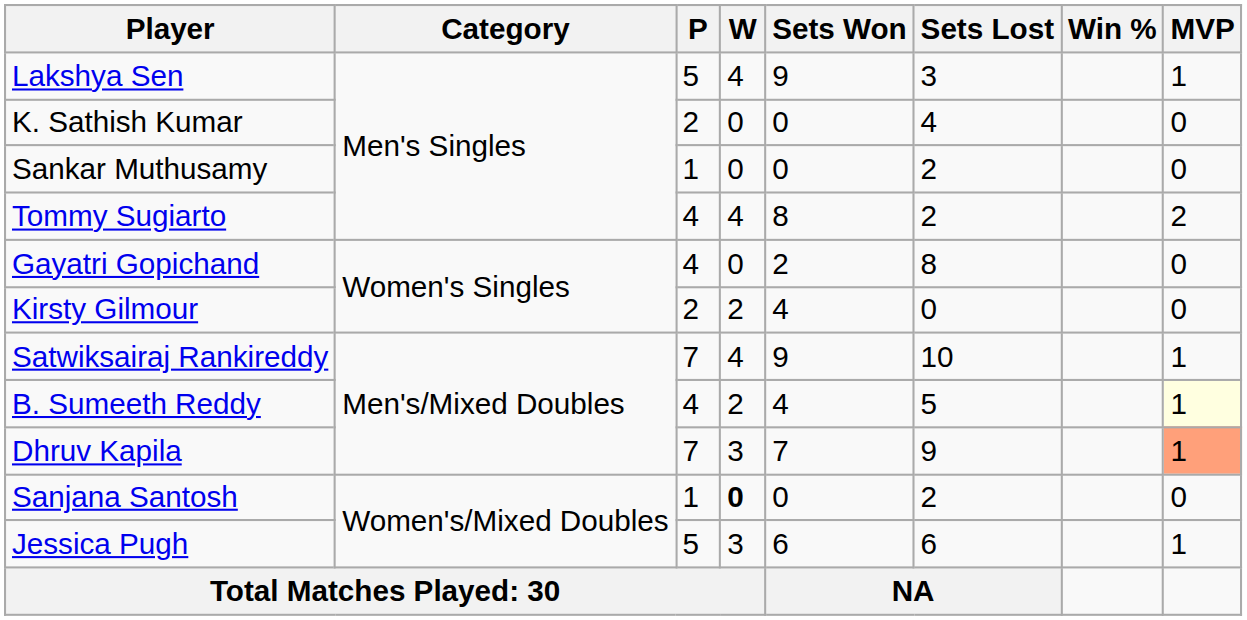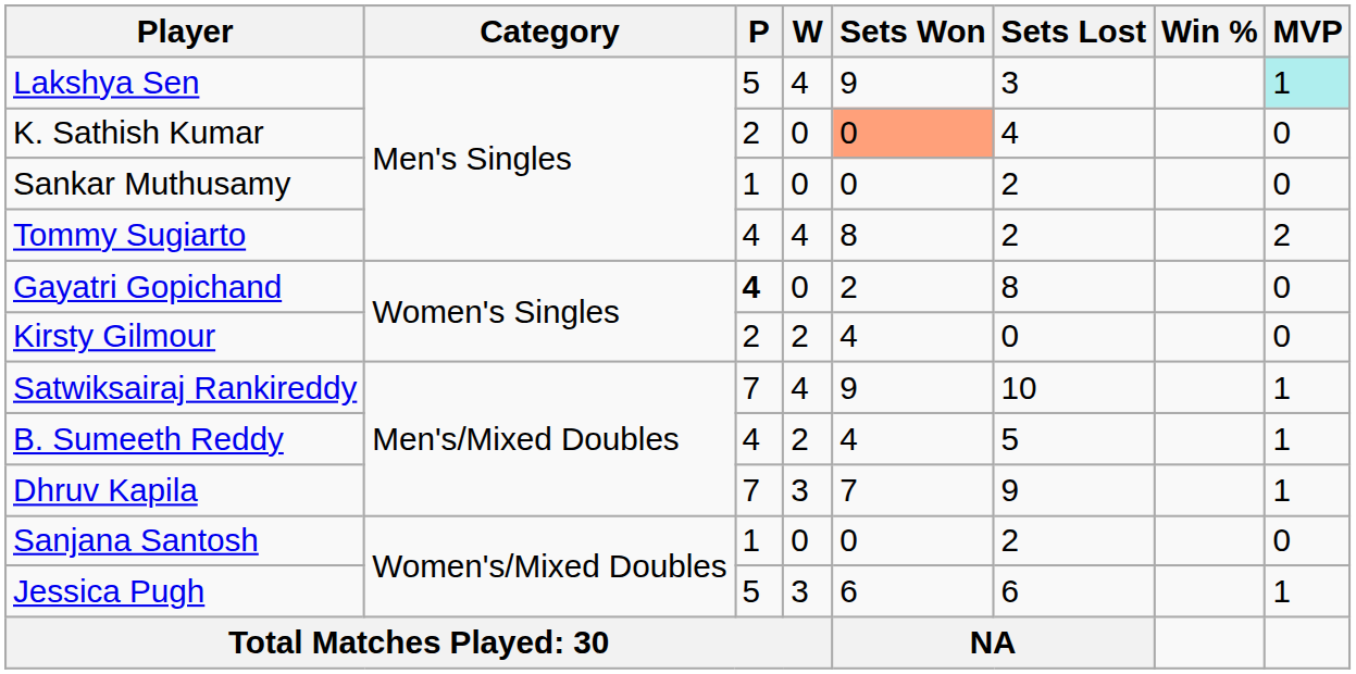Lakshya Sen | MVP: no background -> paleturquoise background
K. Sathish Kumar | Sets Won: no background -> lightsalmon background
Gayatri Gopichand | P: normal -> bold
B. Sumeeth Reddy | MVP: lightyellow background -> no background
Dhruv Kapila | MVP: lightsalmon background -> no background
Sanjana Santosh | W: bold -> normal
